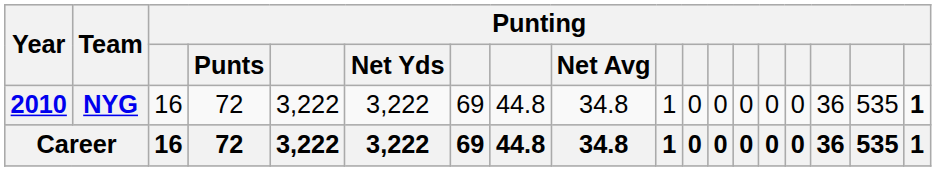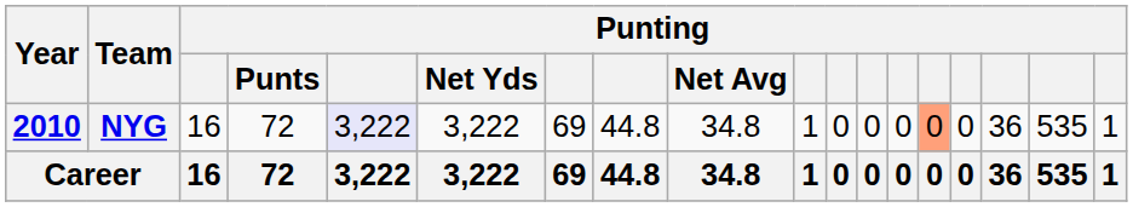NYG | column 5: no background -> lavender background
NYG | column 14: no background -> lightsalmon background
NYG | column 18: bold -> normal
